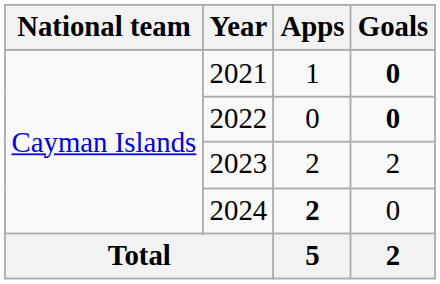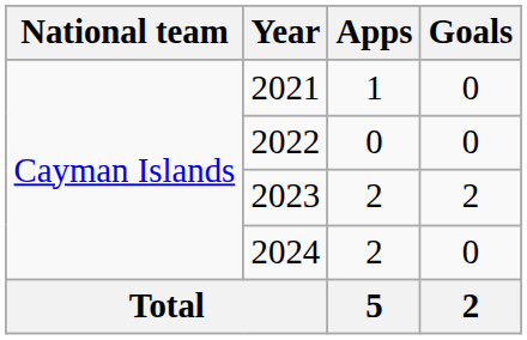2021 | Goals: bold -> normal
2022 | Goals: bold -> normal
2024 | Apps: bold -> normal
